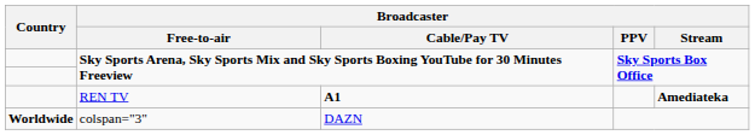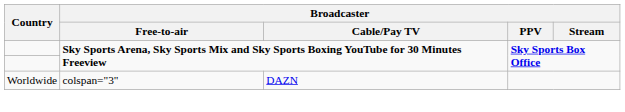- row: REN TV | A1 | Amediateka
colspan="3" | Country: bold -> normal
